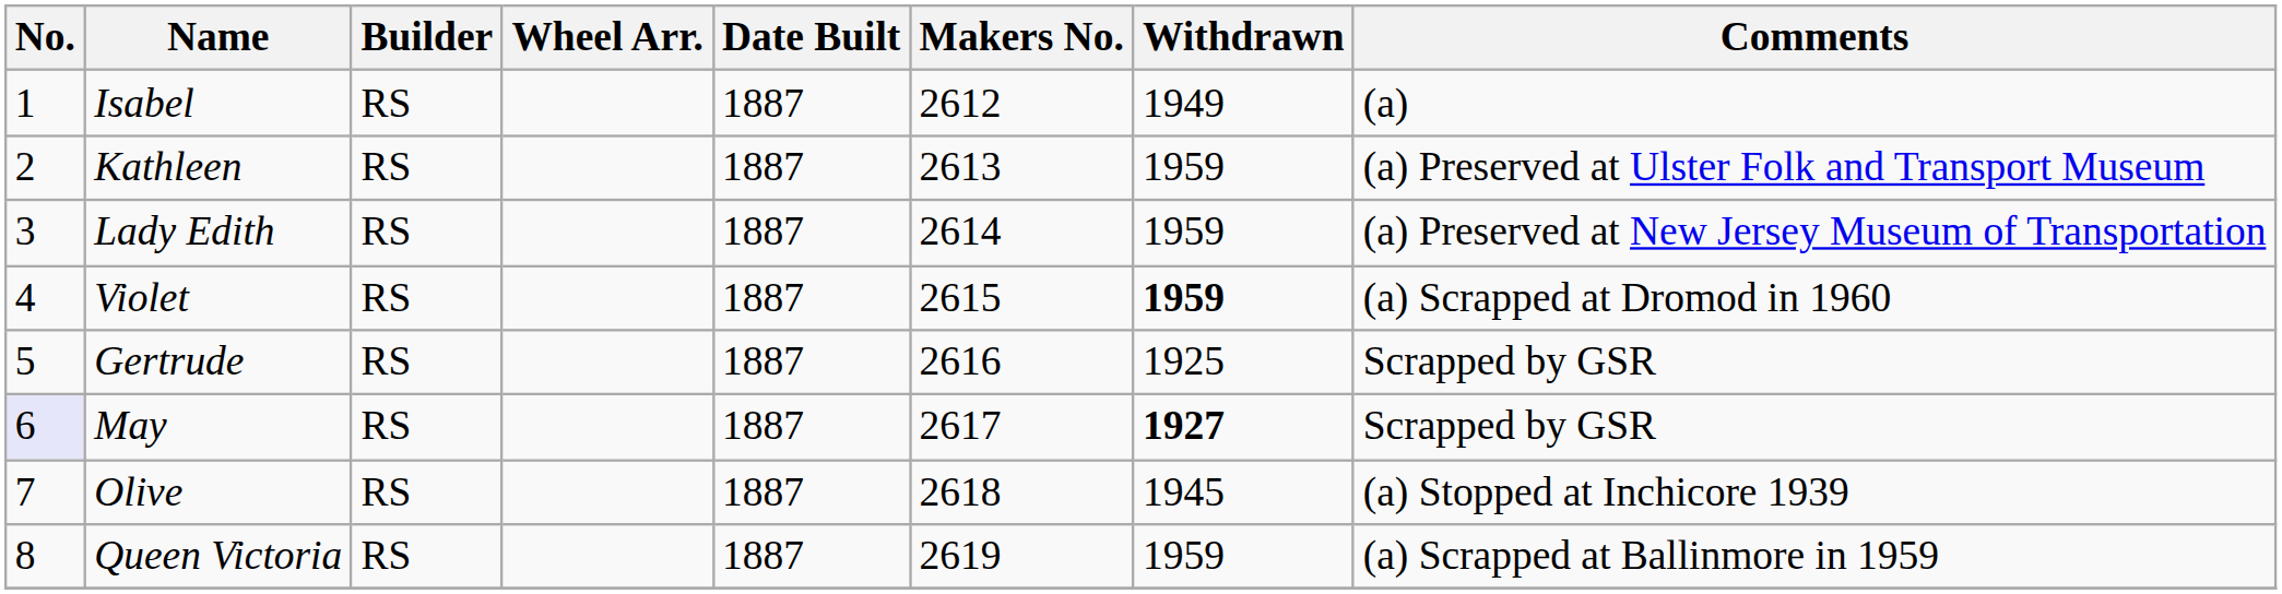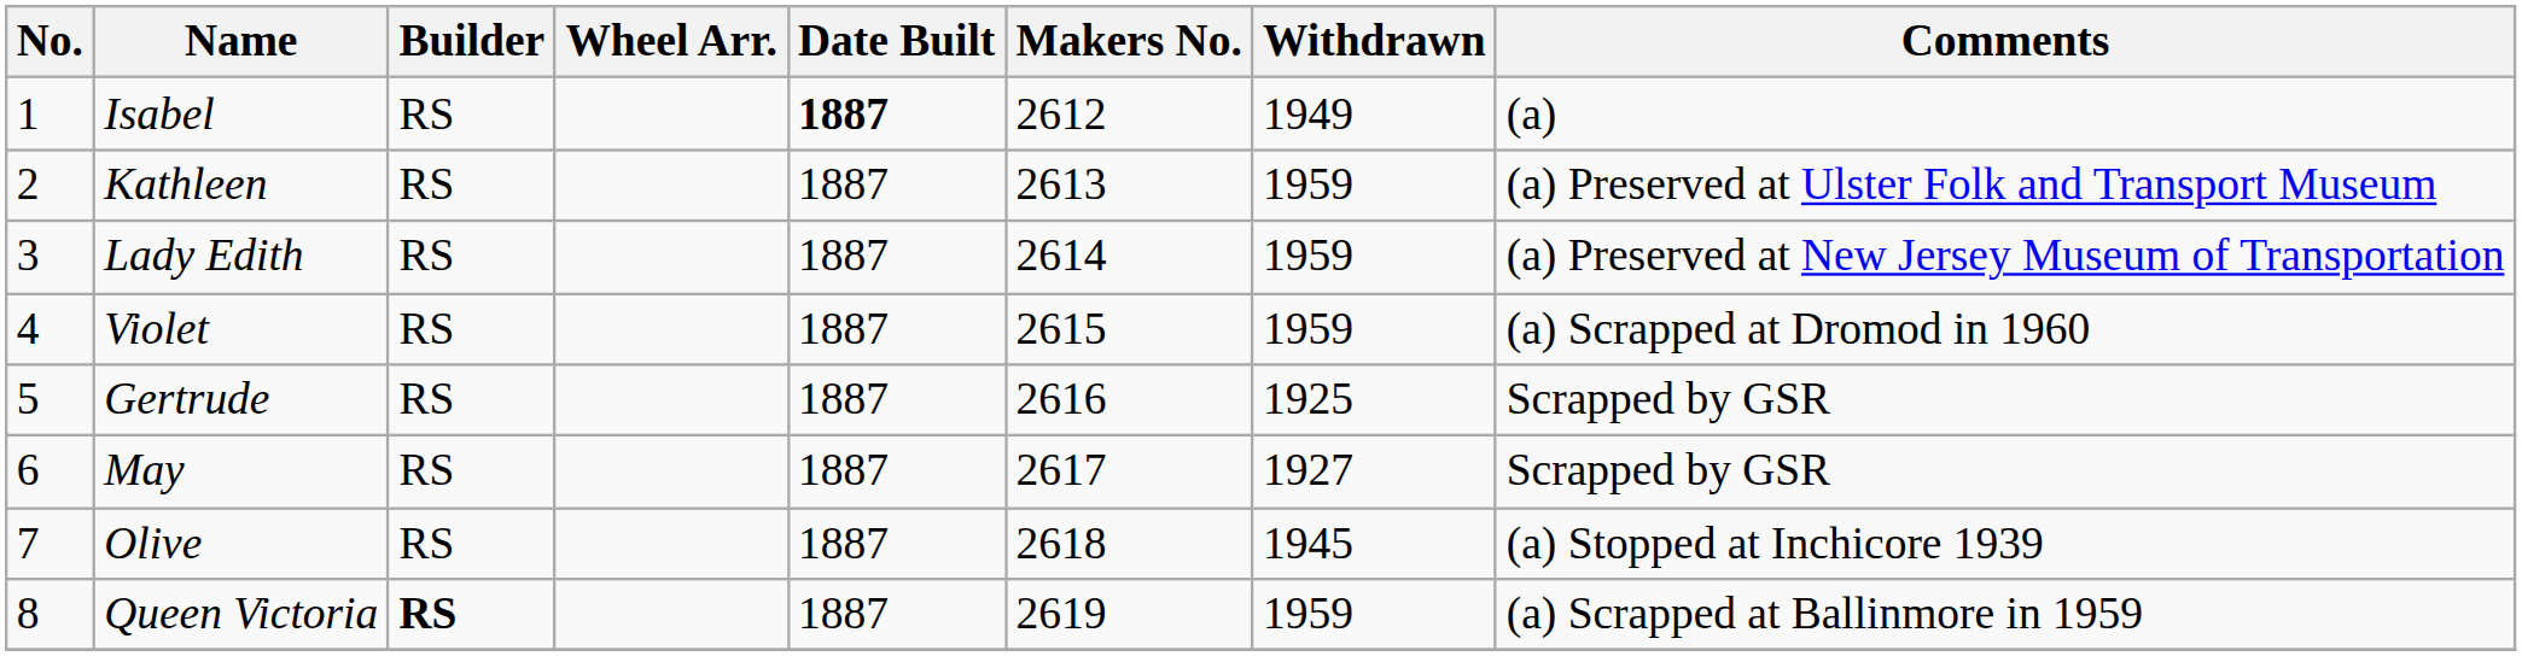Isabel | Date Built: normal -> bold
Violet | Withdrawn: bold -> normal
May | No.: lavender background -> no background
May | Withdrawn: bold -> normal
Queen Victoria | Builder: normal -> bold
